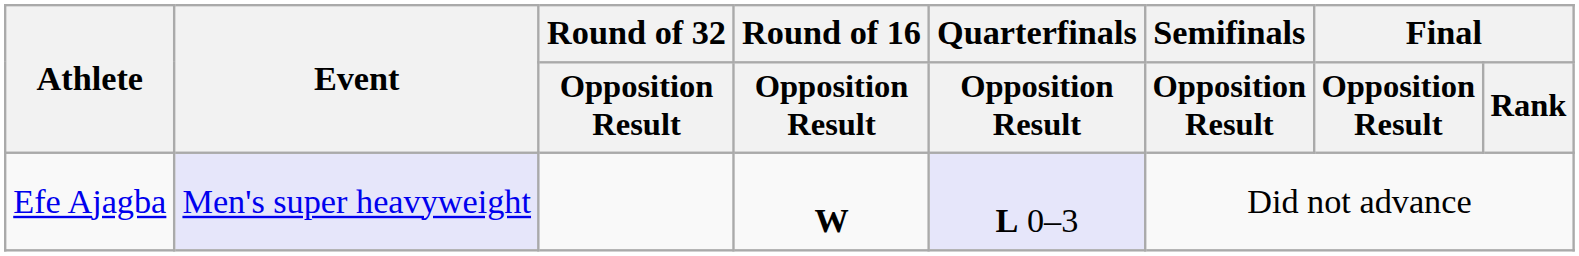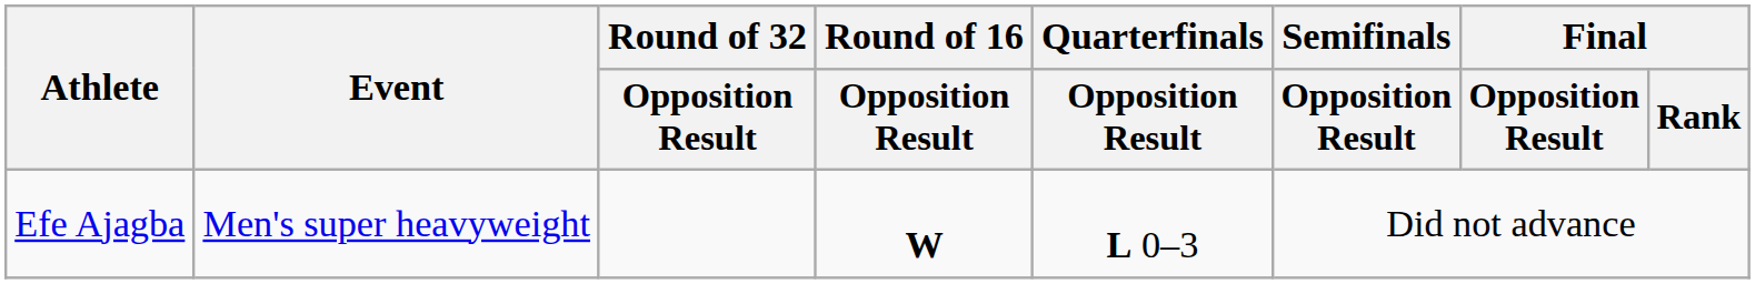Efe Ajagba | Event: lavender background -> no background
Efe Ajagba | Quarterfinals / Opposition Result: lavender background -> no background
